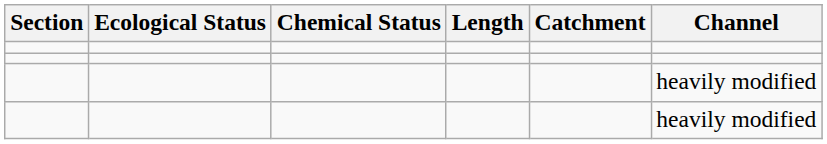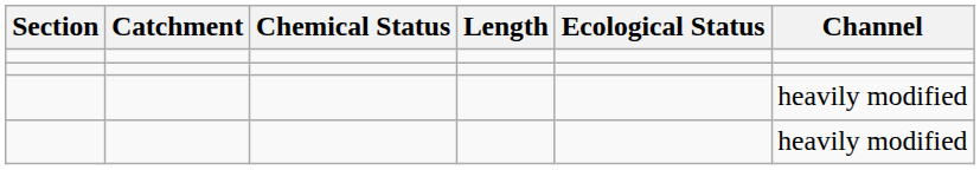columns swapped: Ecological Status <-> Catchment
